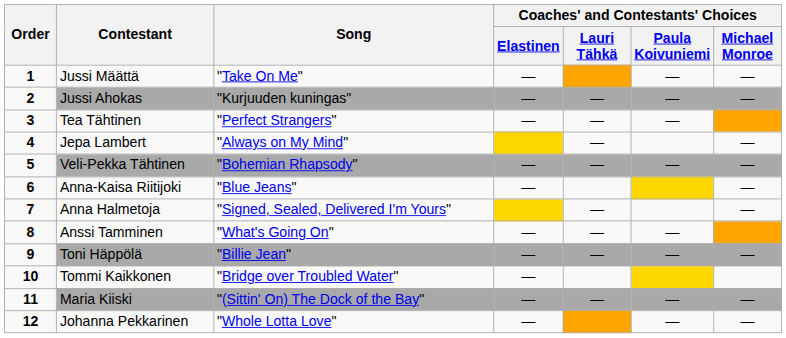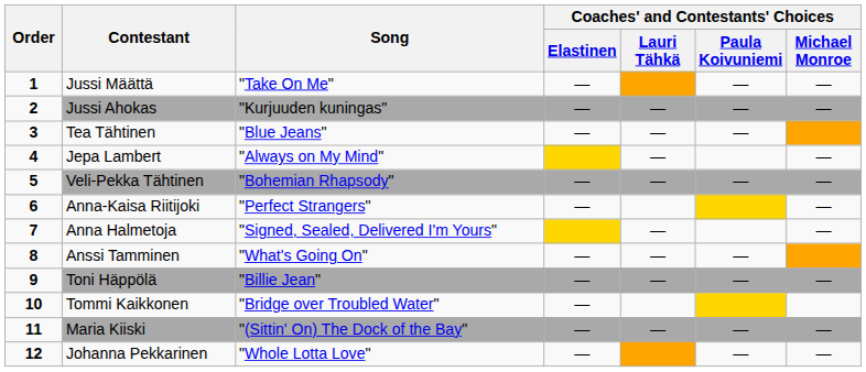Tea Tähtinen | Song: "Perfect Strangers" -> "Blue Jeans"
Anna-Kaisa Riitijoki | Song: "Blue Jeans" -> "Perfect Strangers"
